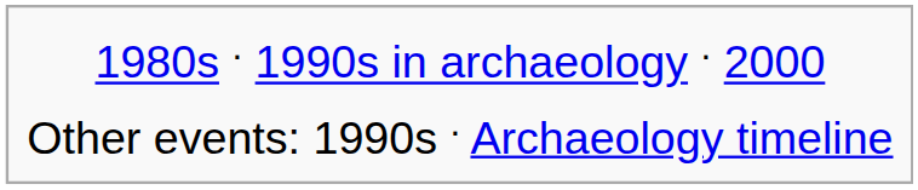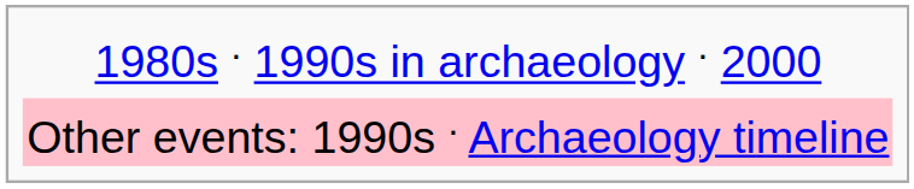row 2 | column 1: no background -> pink background
